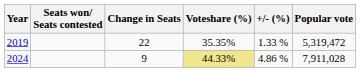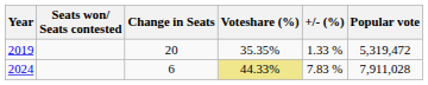2019 | Change in Seats: 22 -> 20
2024 | Change in Seats: 9 -> 6
2024 | +/- (%): 4.86 % -> 7.83 %
